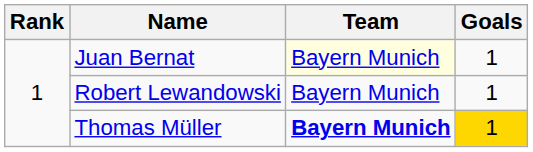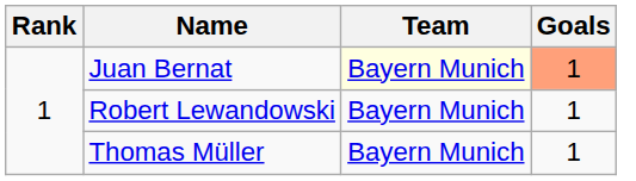Juan Bernat | Goals: no background -> lightsalmon background
Thomas Müller | Team: bold -> normal
Thomas Müller | Goals: gold background -> no background
